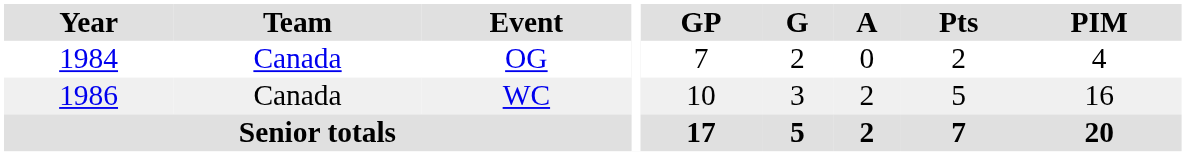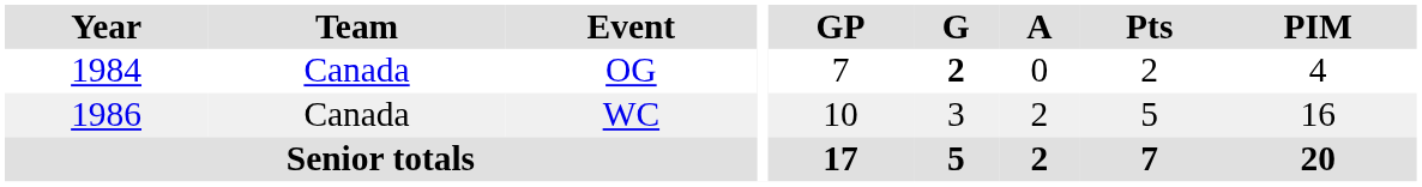OG | G: normal -> bold
